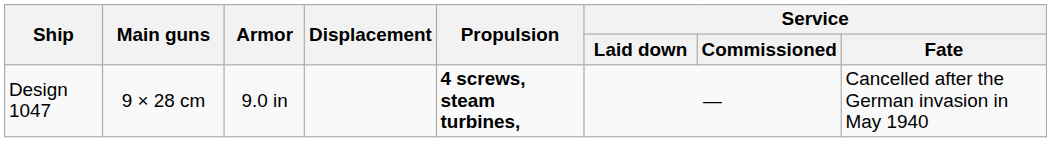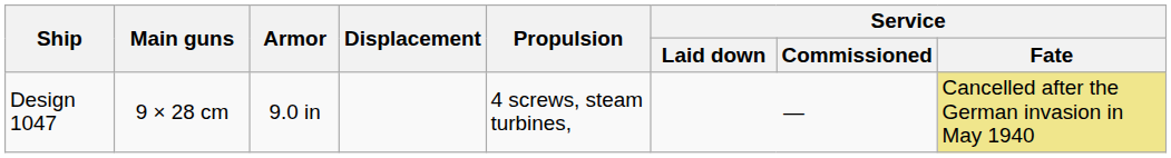Design 1047 | Propulsion: bold -> normal
Design 1047 | Service / Fate: no background -> khaki background
